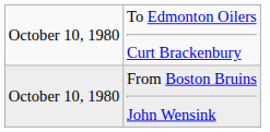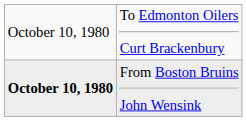row 2 | column 1: normal -> bold
